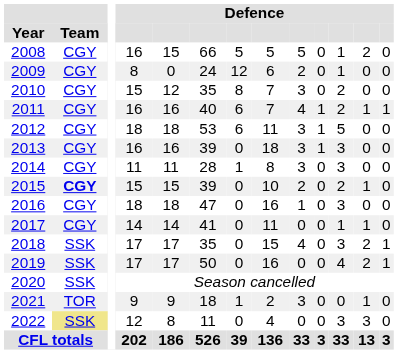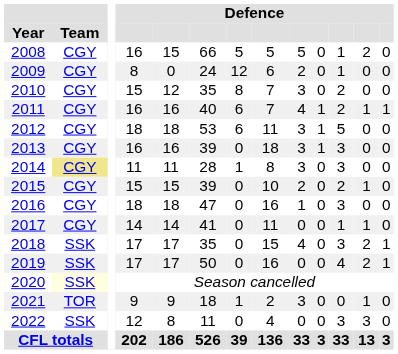2014 | Team: no background -> khaki background
2015 | Team: bold -> normal
2020 | Team: no background -> lightyellow background
2022 | Team: khaki background -> no background
